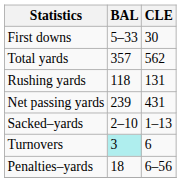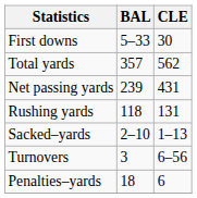rows swapped: Rushing yards <-> Net passing yards
Turnovers | BAL: paleturquoise background -> no background
Turnovers | CLE: 6 -> 6–56
Penalties–yards | CLE: 6–56 -> 6
